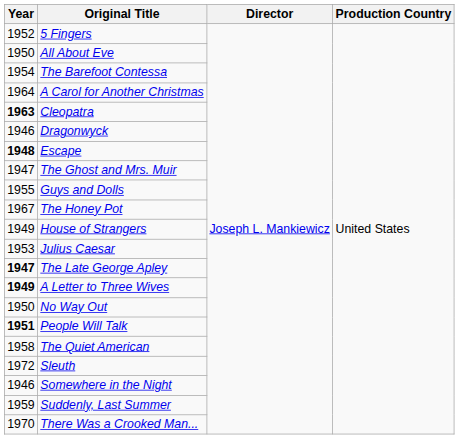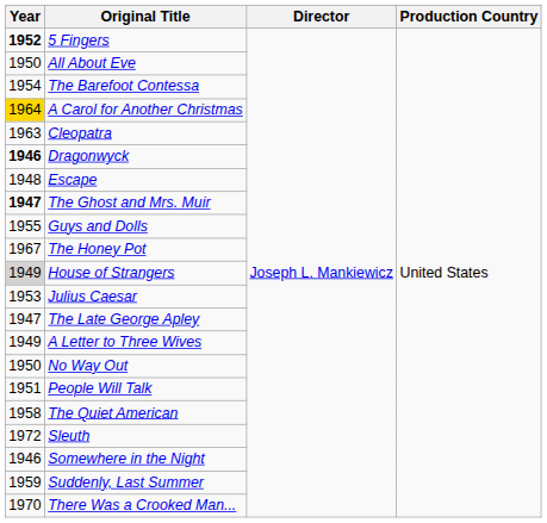5 Fingers | Year: normal -> bold
A Carol for Another Christmas | Year: no background -> gold background
Cleopatra | Year: bold -> normal
Dragonwyck | Year: normal -> bold
Escape | Year: bold -> normal
The Ghost and Mrs. Muir | Year: normal -> bold
House of Strangers | Year: no background -> lightgrey background
The Late George Apley | Year: bold -> normal
A Letter to Three Wives | Year: bold -> normal
People Will Talk | Year: bold -> normal
